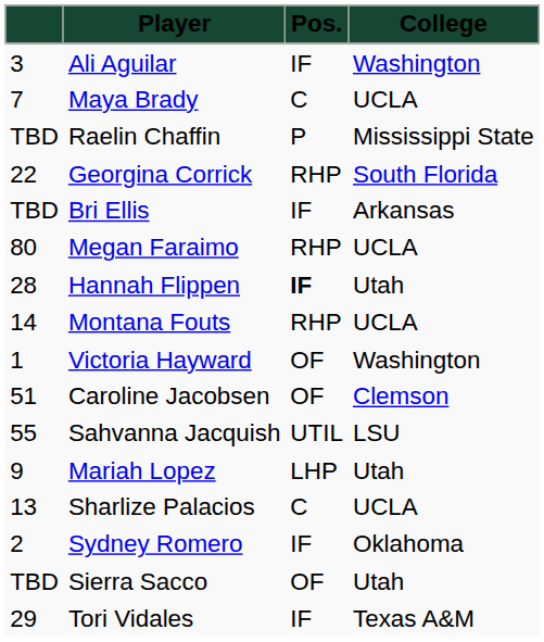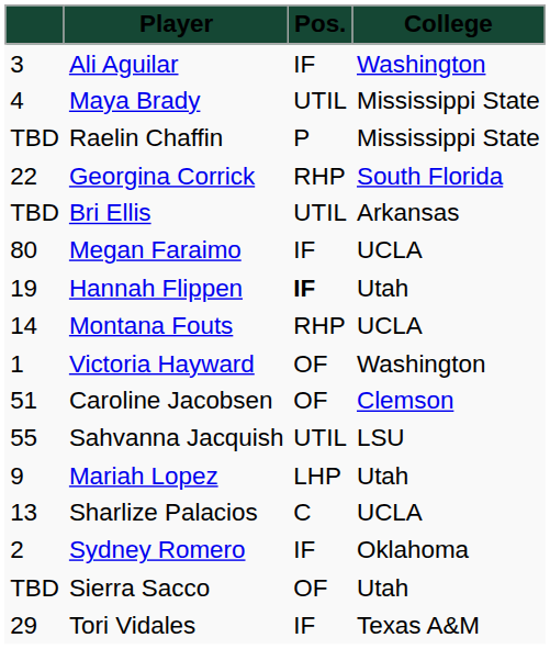Maya Brady | column 1: 7 -> 4
Maya Brady | Pos.: C -> UTIL
Maya Brady | College: UCLA -> Mississippi State
Bri Ellis | Pos.: IF -> UTIL
Megan Faraimo | Pos.: RHP -> IF
Hannah Flippen | column 1: 28 -> 19
